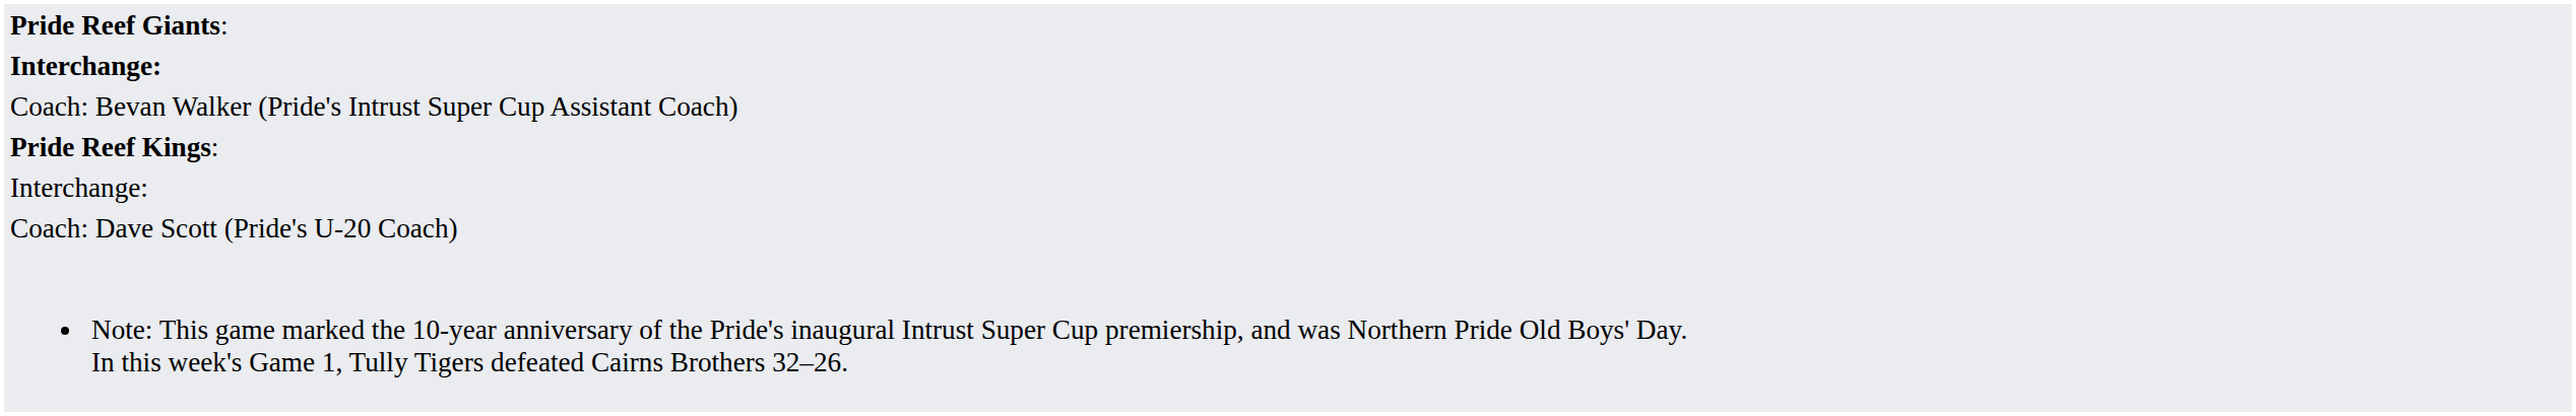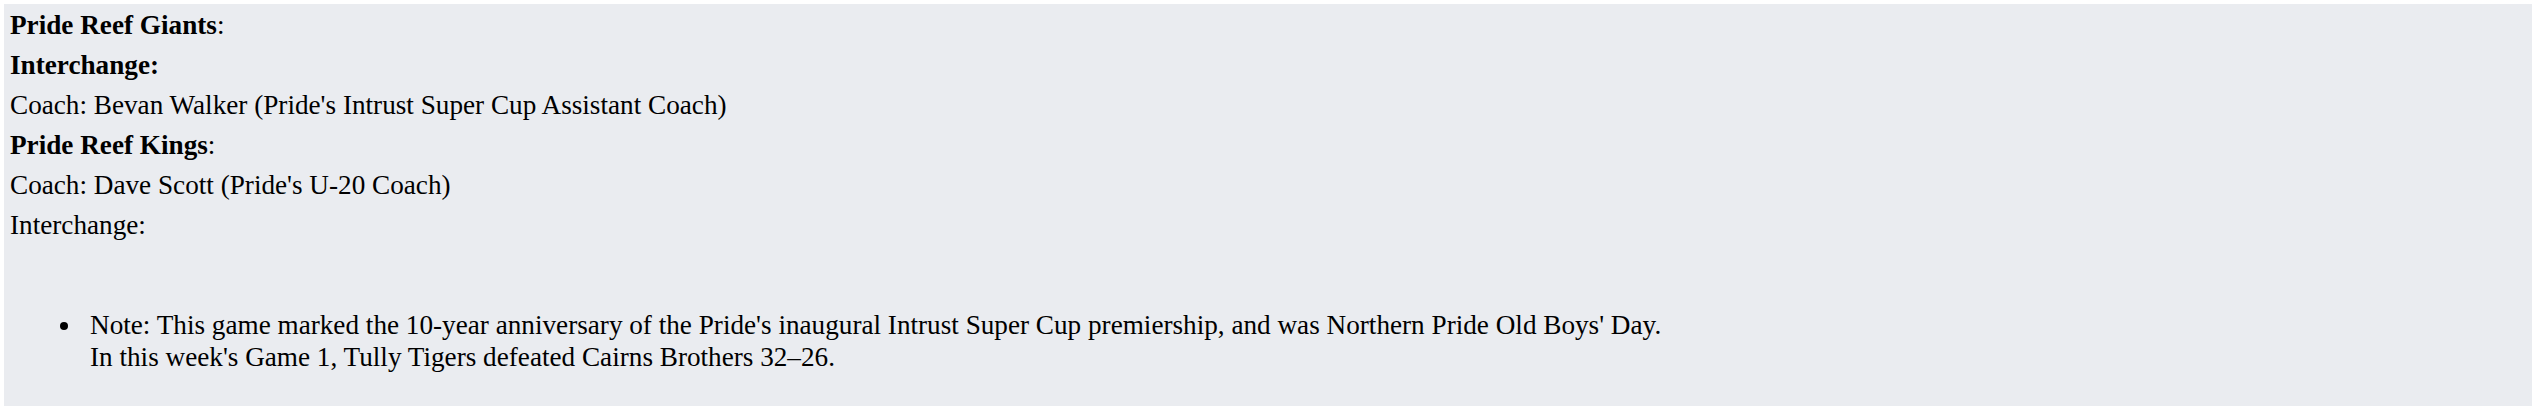row 5 | column 1: Interchange: -> Coach: Dave Scott (Pride's U-20 Coach)
row 6 | column 1: Coach: Dave Scott (Pride's U-20 Coach) -> Interchange:
